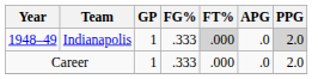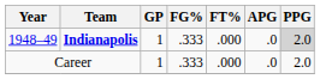1948–49 | Team: normal -> bold
1948–49 | FT%: lightgrey background -> no background
